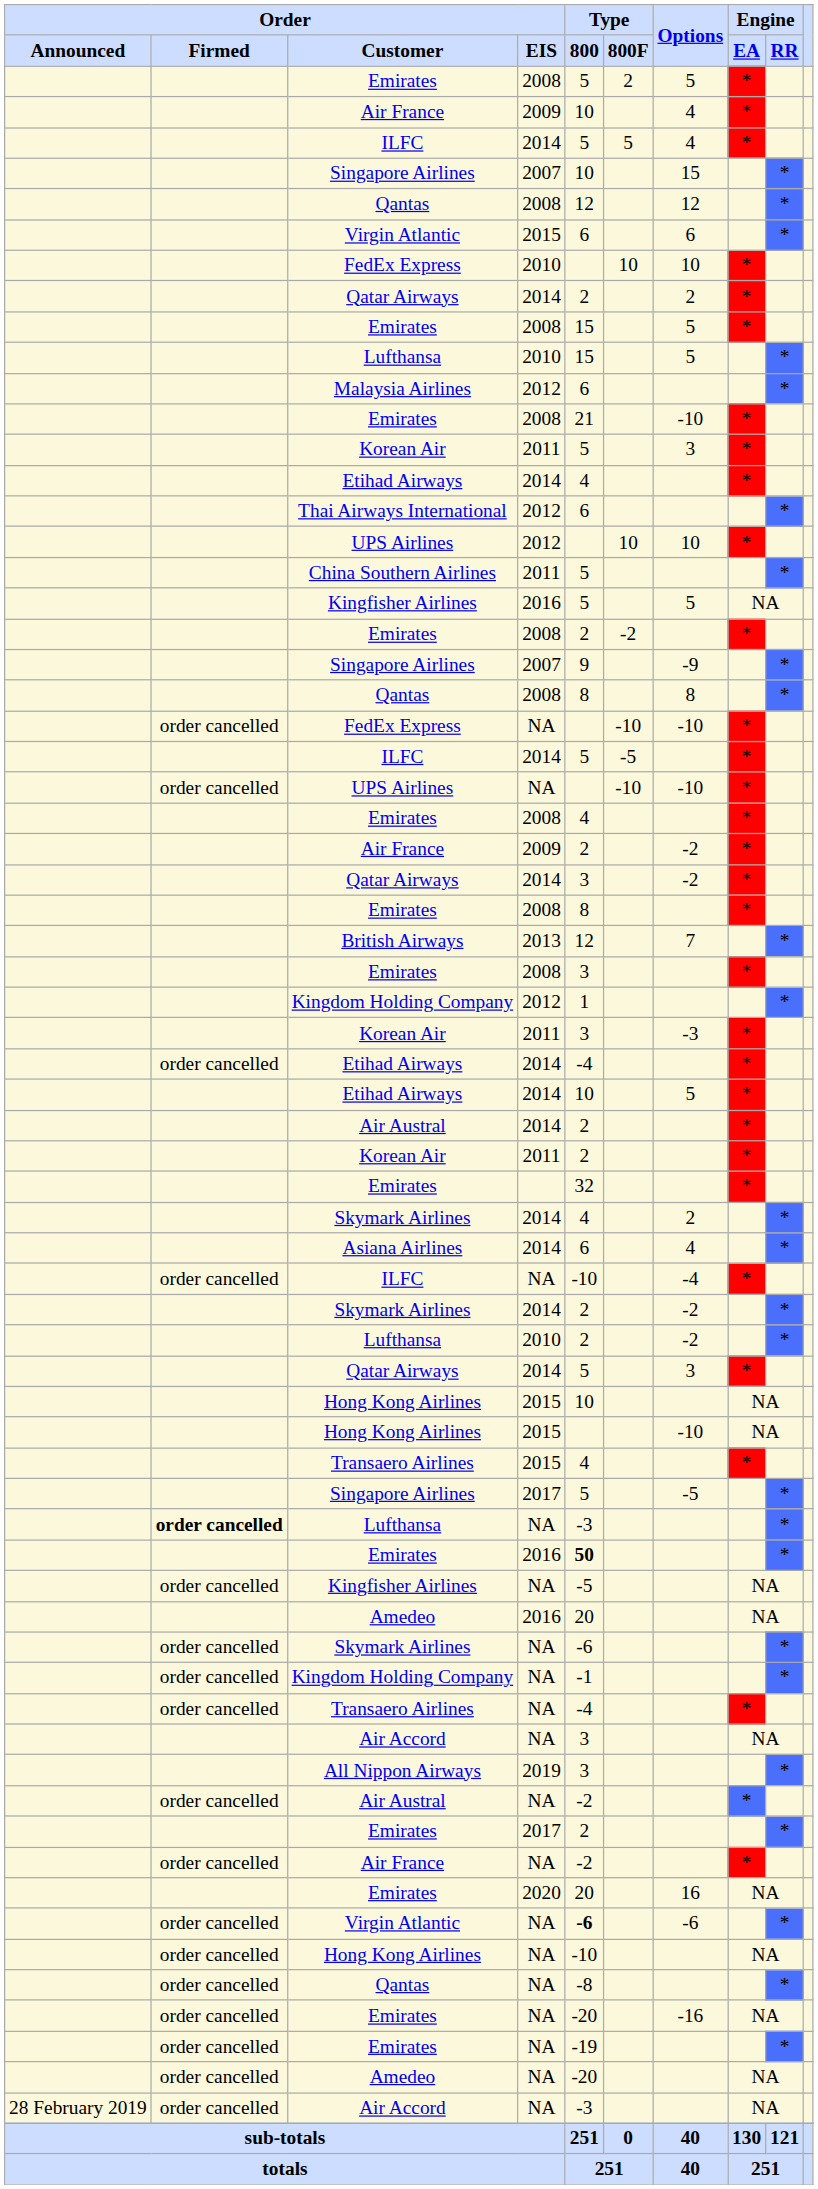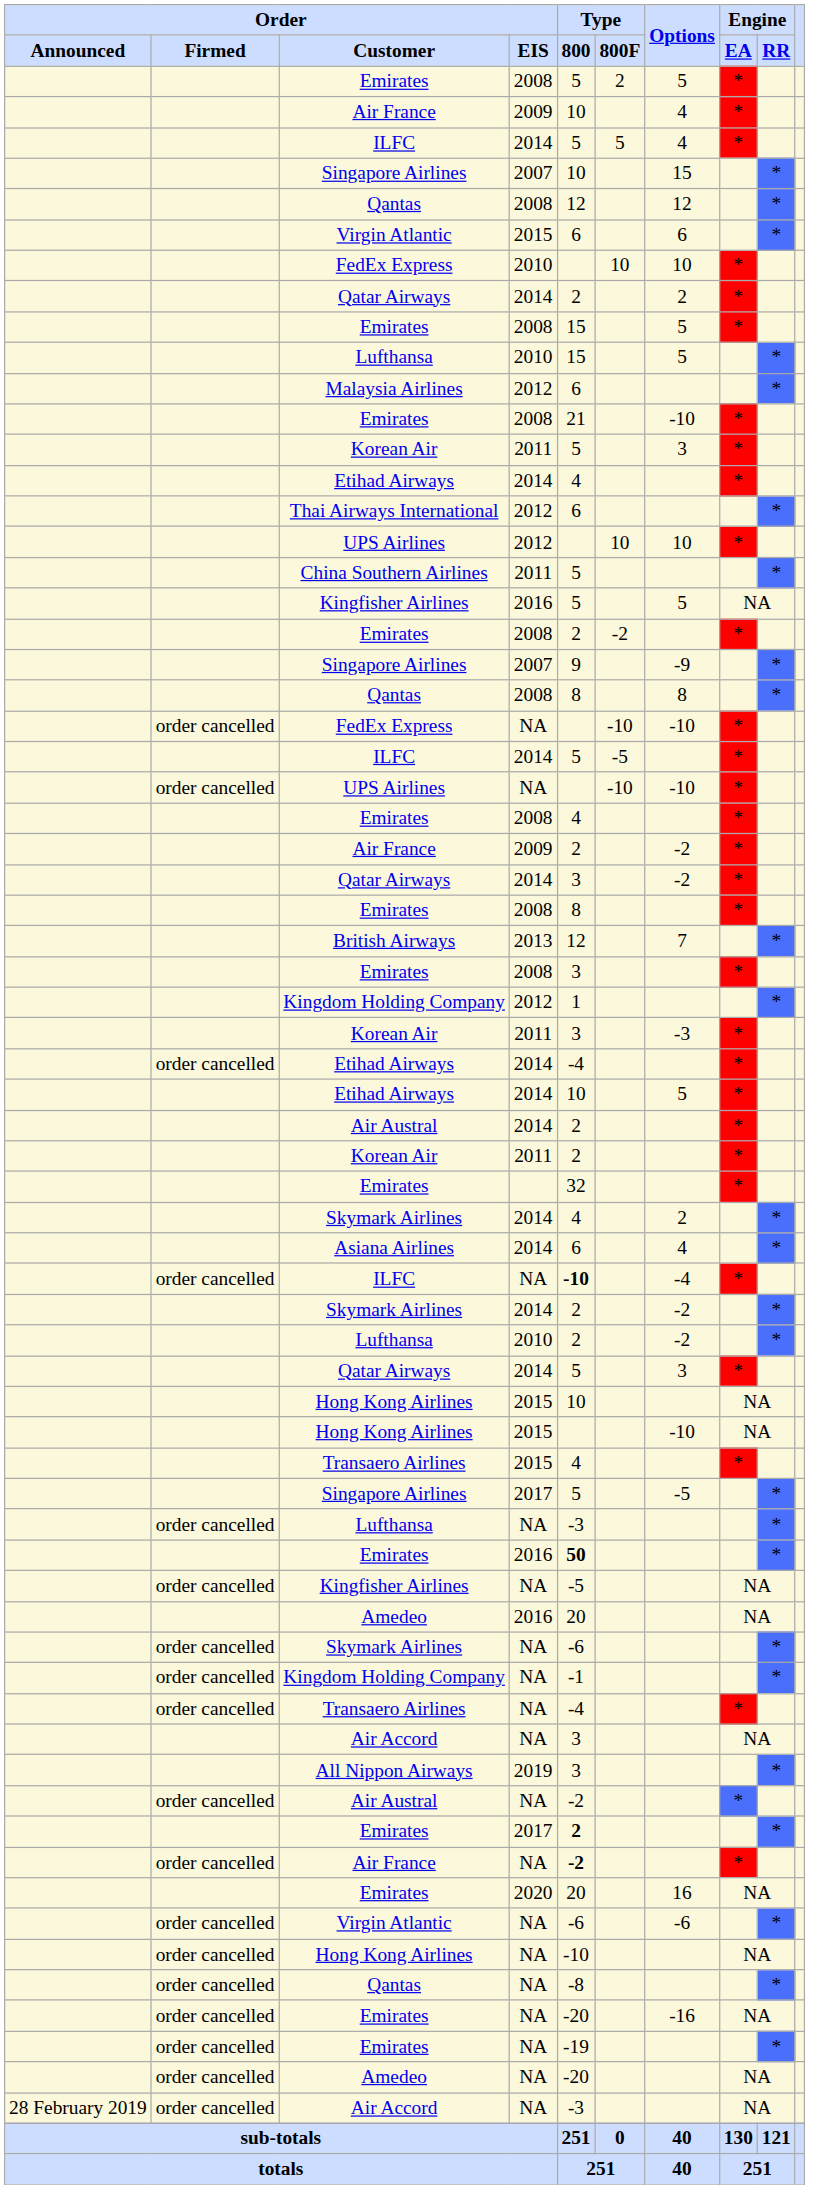ILFC / NA | Type / 800: normal -> bold
Lufthansa / NA | Order / Firmed: bold -> normal
Emirates / 2017 | Type / 800: normal -> bold
Air France / NA | Type / 800: normal -> bold
Virgin Atlantic / NA | Type / 800: bold -> normal
